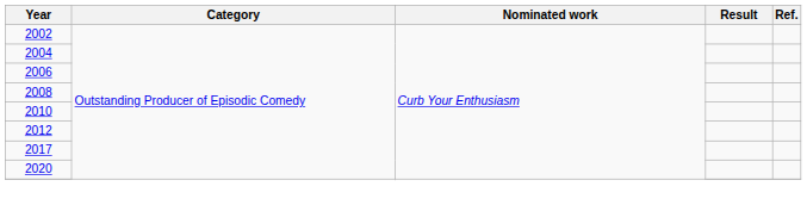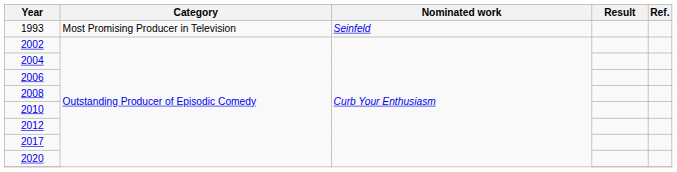+ row: 1993 | Most Promising Producer in Television | Seinfeld
